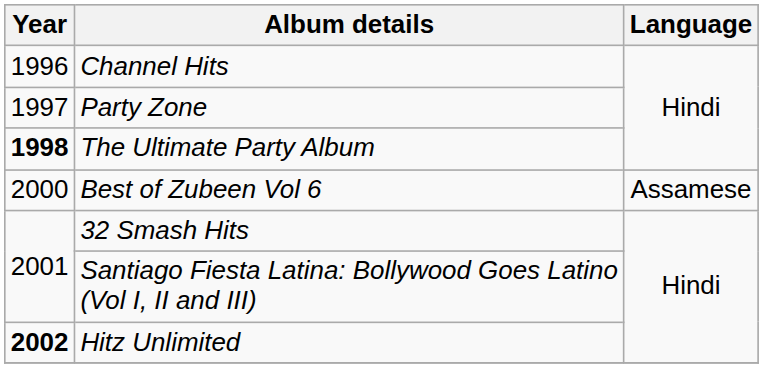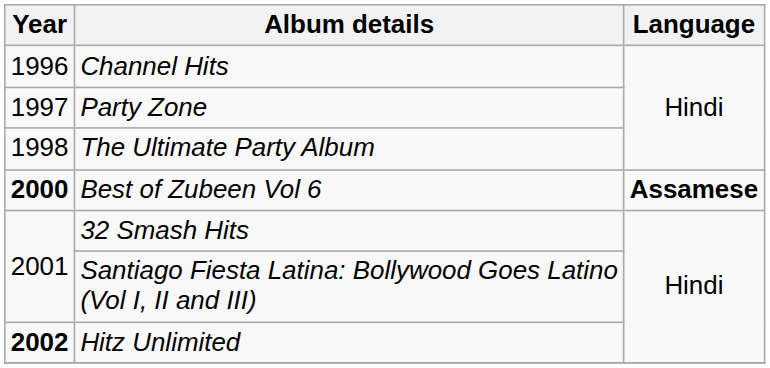The Ultimate Party Album | Year: bold -> normal
Best of Zubeen Vol 6 | Year: normal -> bold
Best of Zubeen Vol 6 | Language: normal -> bold
